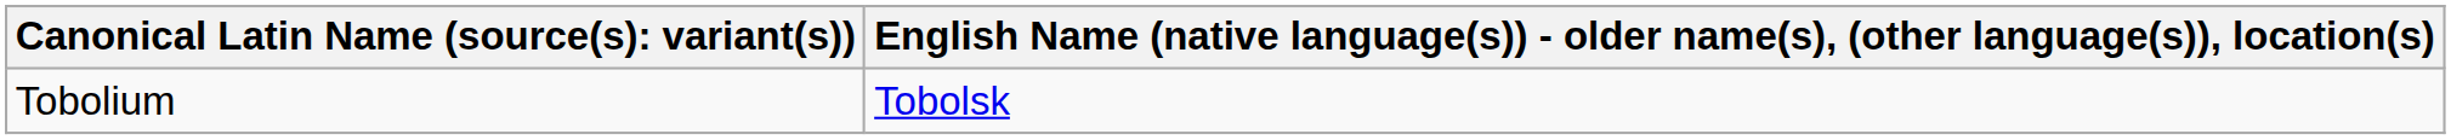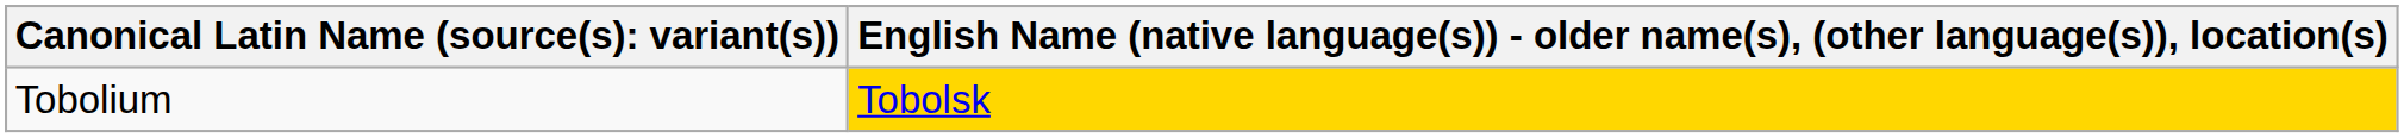Tobolium | column 2: no background -> gold background
